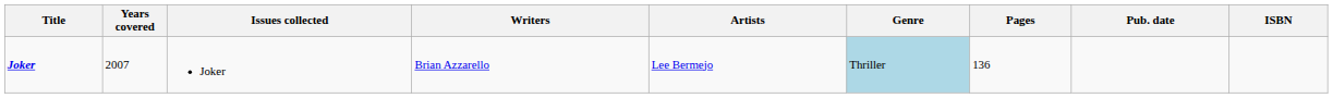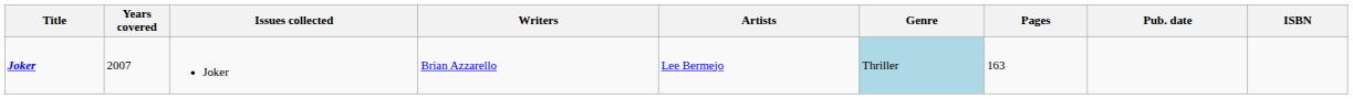row 2 | Pages: 136 -> 163
